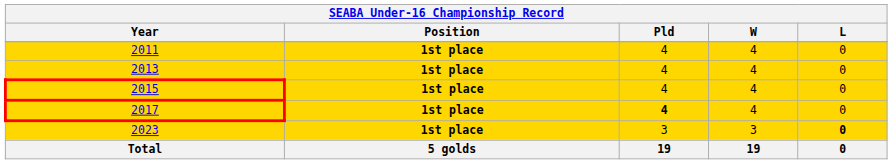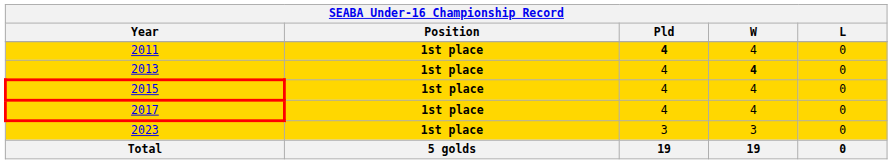2011 | Pld: normal -> bold
2013 | W: normal -> bold
2017 | Pld: bold -> normal
2023 | L: bold -> normal
